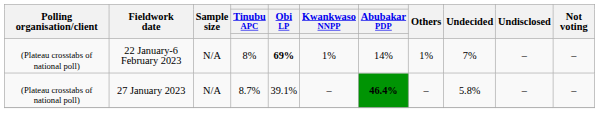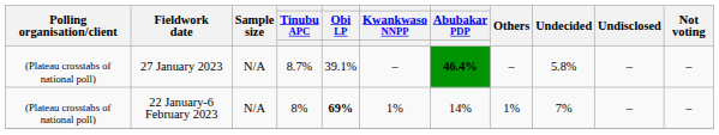rows swapped: 27 January 2023 <-> 22 January-6 February 2023
